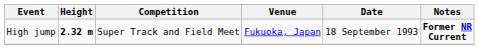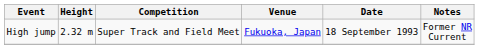High jump | Height: bold -> normal
High jump | Notes: bold -> normal
